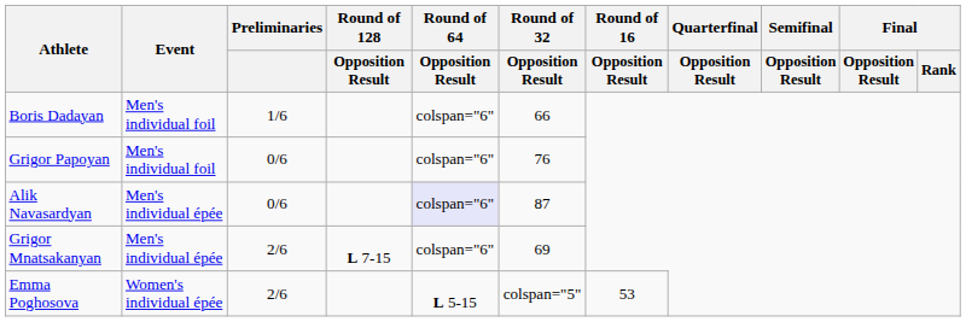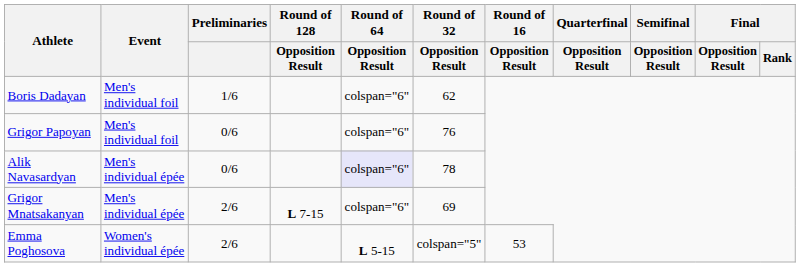Boris Dadayan | Round of 32 / Opposition Result: 66 -> 62
Alik Navasardyan | Round of 32 / Opposition Result: 87 -> 78
